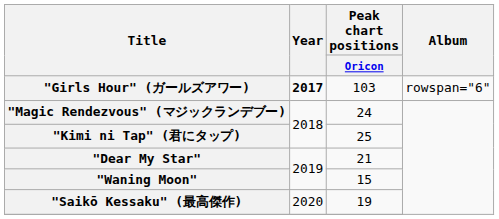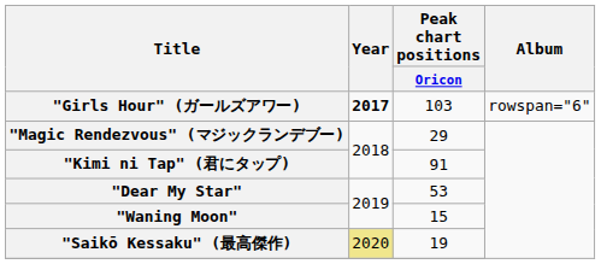"Magic Rendezvous" (マジックランデブー) | Peak chart positions / Oricon: 24 -> 29
"Kimi ni Tap" (君にタップ) | Peak chart positions / Oricon: 25 -> 91
"Dear My Star" | Peak chart positions / Oricon: 21 -> 53
"Saikō Kessaku" (最高傑作) | Year: no background -> khaki background
